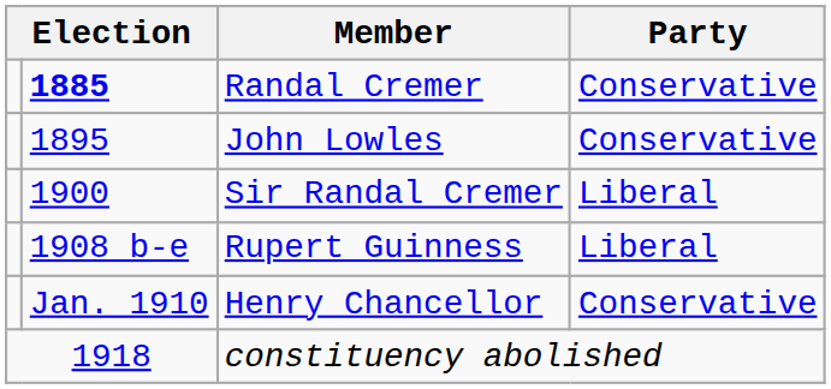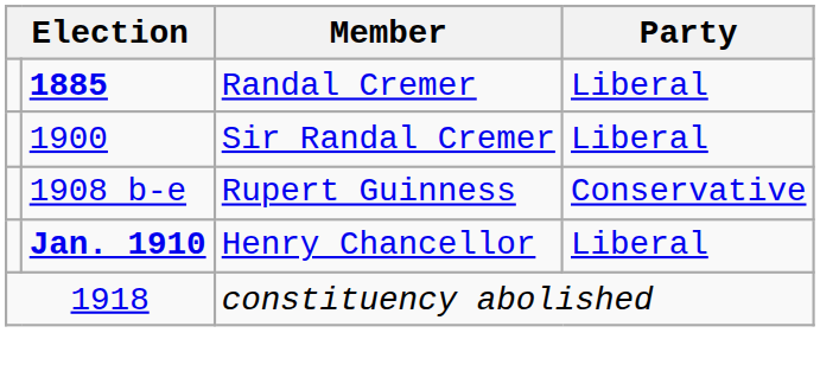Randal Cremer | Party: Conservative -> Liberal
- row: 1895 | John Lowles | Conservative
Rupert Guinness | Party: Liberal -> Conservative
Henry Chancellor | column 2: normal -> bold
Henry Chancellor | Party: Conservative -> Liberal
